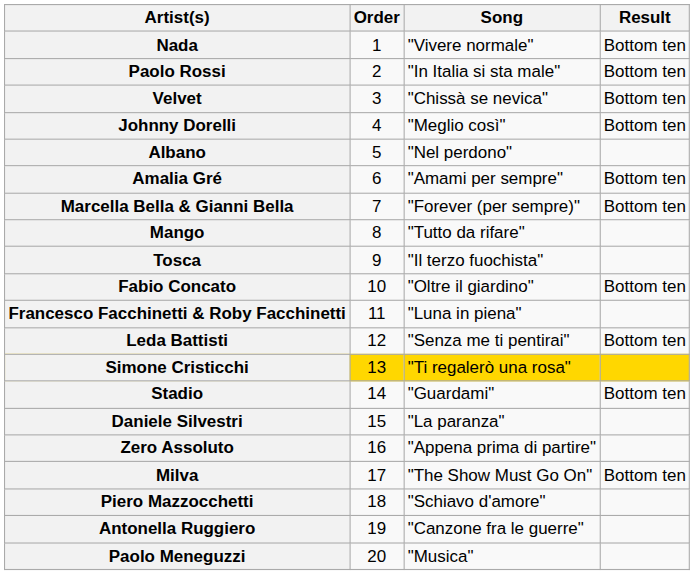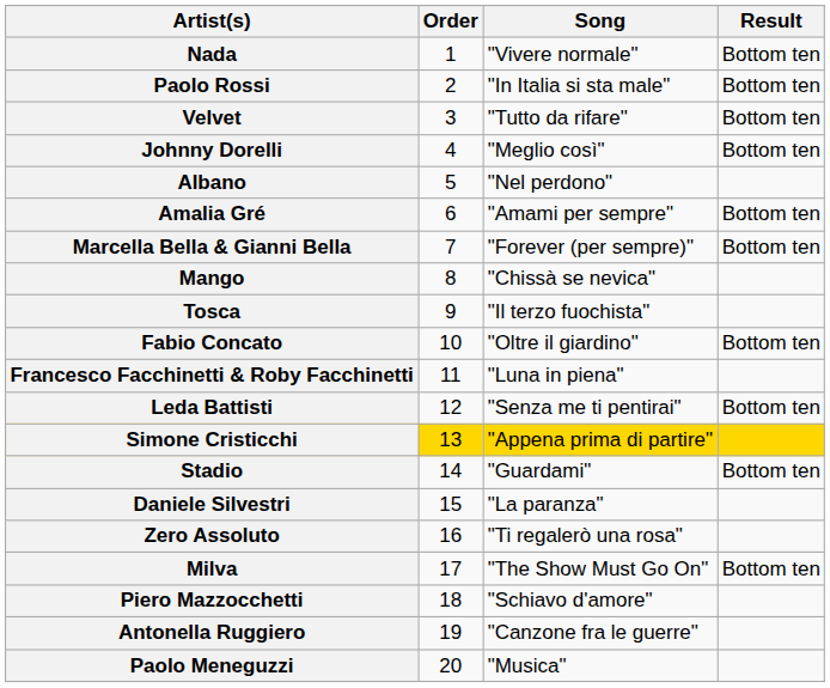Velvet | Song: "Chissà se nevica" -> "Tutto da rifare"
Mango | Song: "Tutto da rifare" -> "Chissà se nevica"
Simone Cristicchi | Song: "Ti regalerò una rosa" -> "Appena prima di partire"
Zero Assoluto | Song: "Appena prima di partire" -> "Ti regalerò una rosa"
